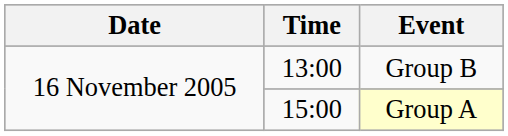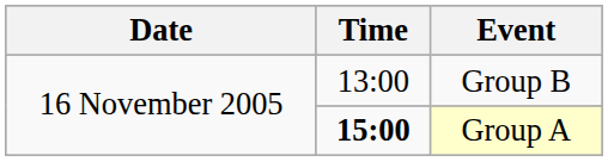Group A | Time: normal -> bold
